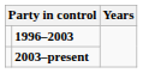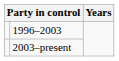1996–2003 | column 2: bold -> normal
2003–present | column 2: bold -> normal
